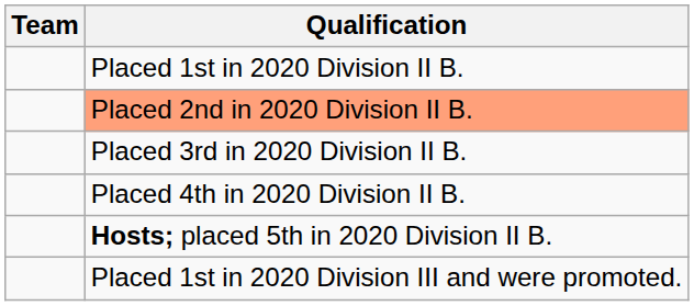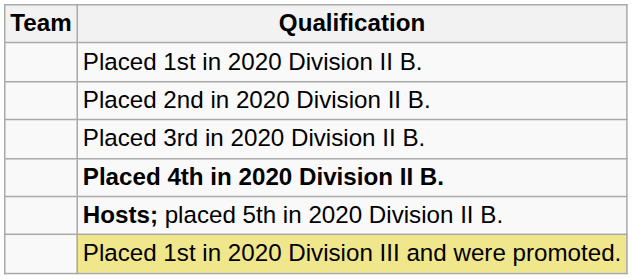Placed 2nd in 2020 Division II B. | Qualification: lightsalmon background -> no background
Placed 4th in 2020 Division II B. | Qualification: normal -> bold
Placed 1st in 2020 Division III and were promoted. | Qualification: no background -> khaki background
